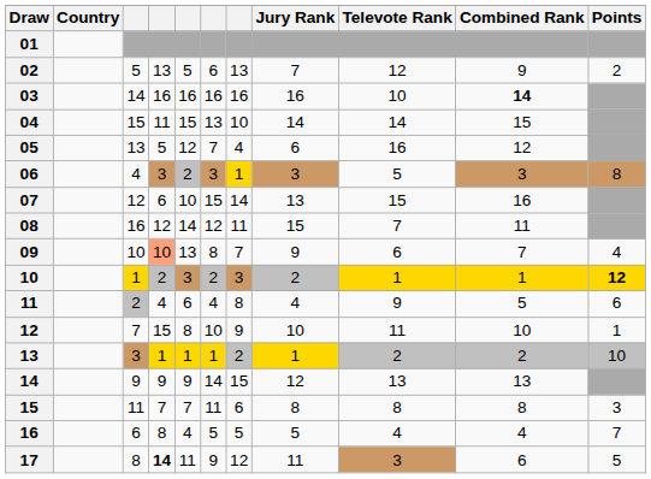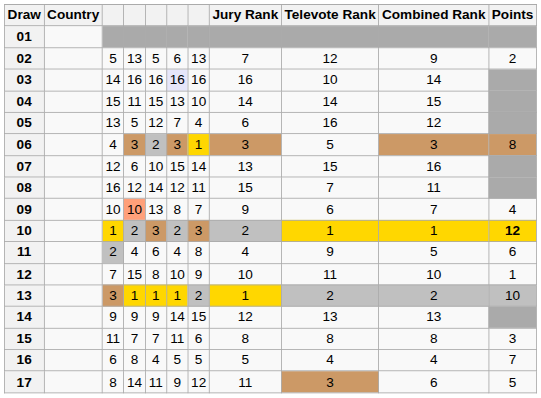03 | column 6: no background -> lavender background
03 | Combined Rank: bold -> normal
17 | column 4: bold -> normal
